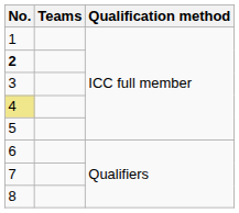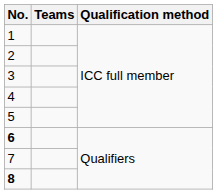2 | No.: bold -> normal
4 | No.: khaki background -> no background
6 | No.: normal -> bold
8 | No.: normal -> bold
